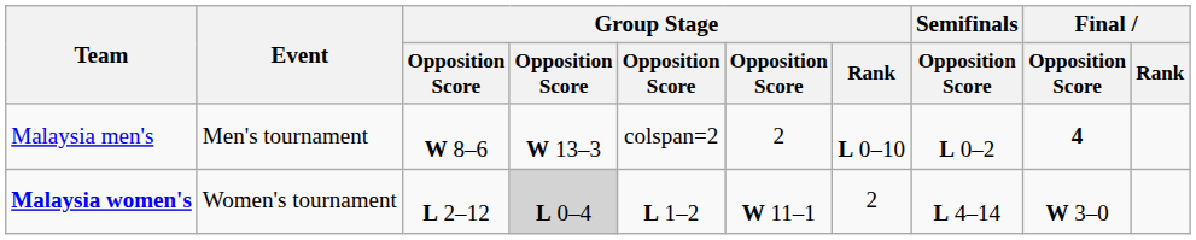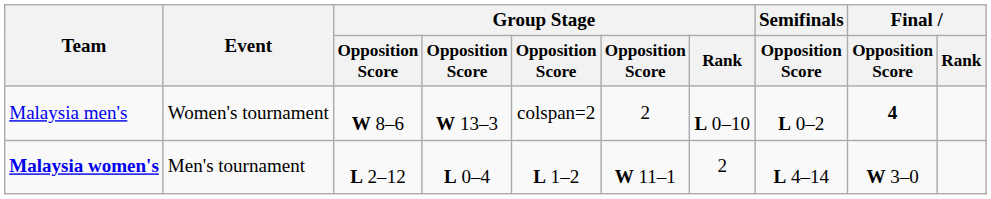Malaysia men's | Event: Men's tournament -> Women's tournament
Malaysia women's | Event: Women's tournament -> Men's tournament
Malaysia women's | column 4: lightgrey background -> no background
